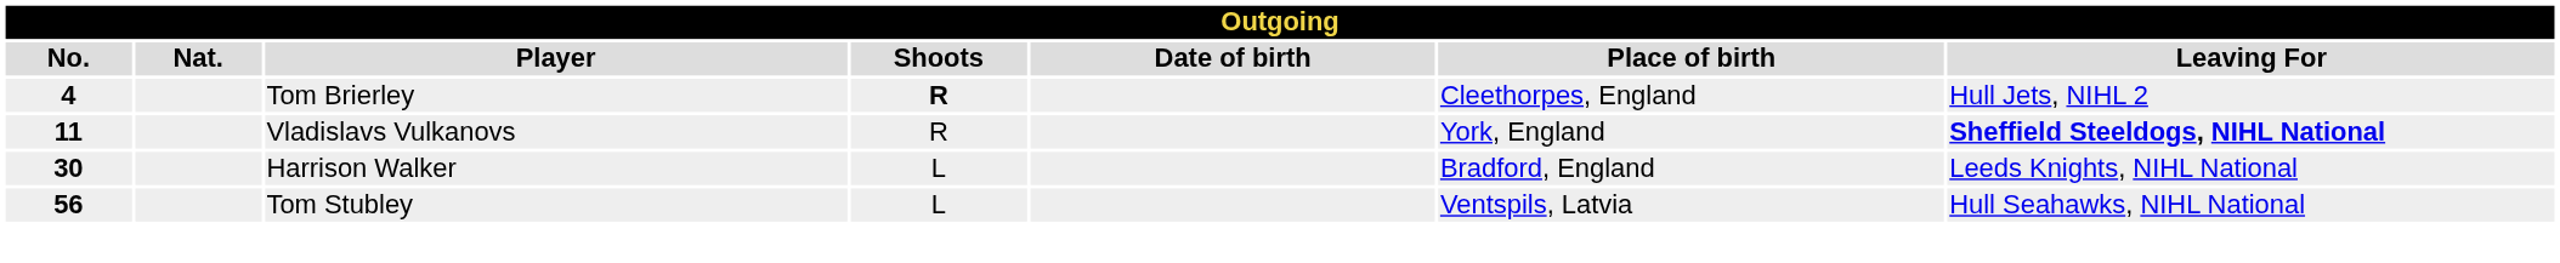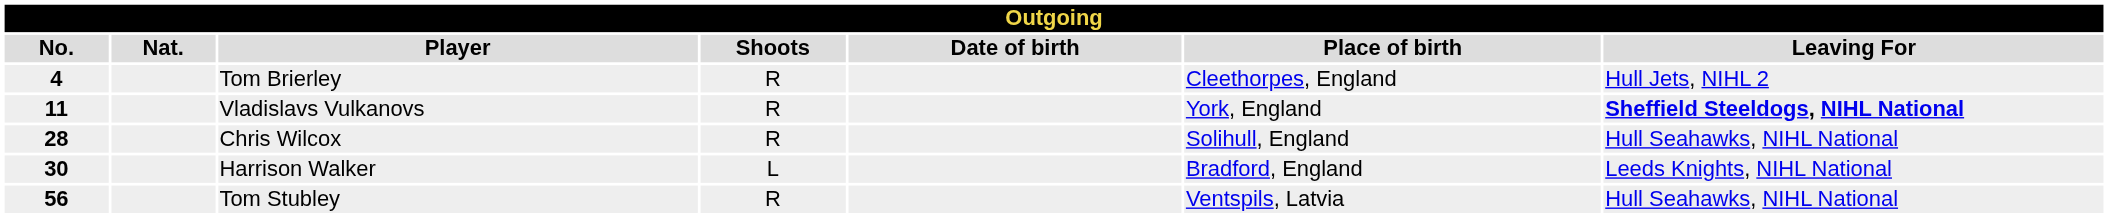Tom Brierley | Shoots: bold -> normal
+ row: 28 | Chris Wilcox | R | Solihull, England | Hull Seahawks, NIHL National
Tom Stubley | Shoots: L -> R
